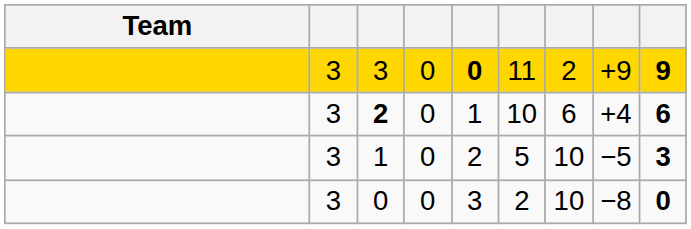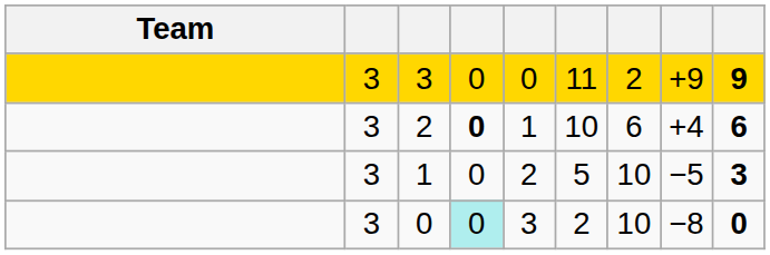row 2 | column 5: bold -> normal
row 3 | column 3: bold -> normal
row 3 | column 4: normal -> bold
row 5 | column 4: no background -> paleturquoise background
